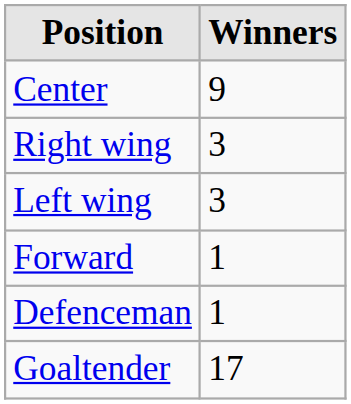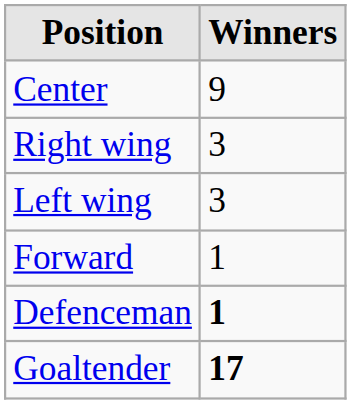Defenceman | Winners: normal -> bold
Goaltender | Winners: normal -> bold
